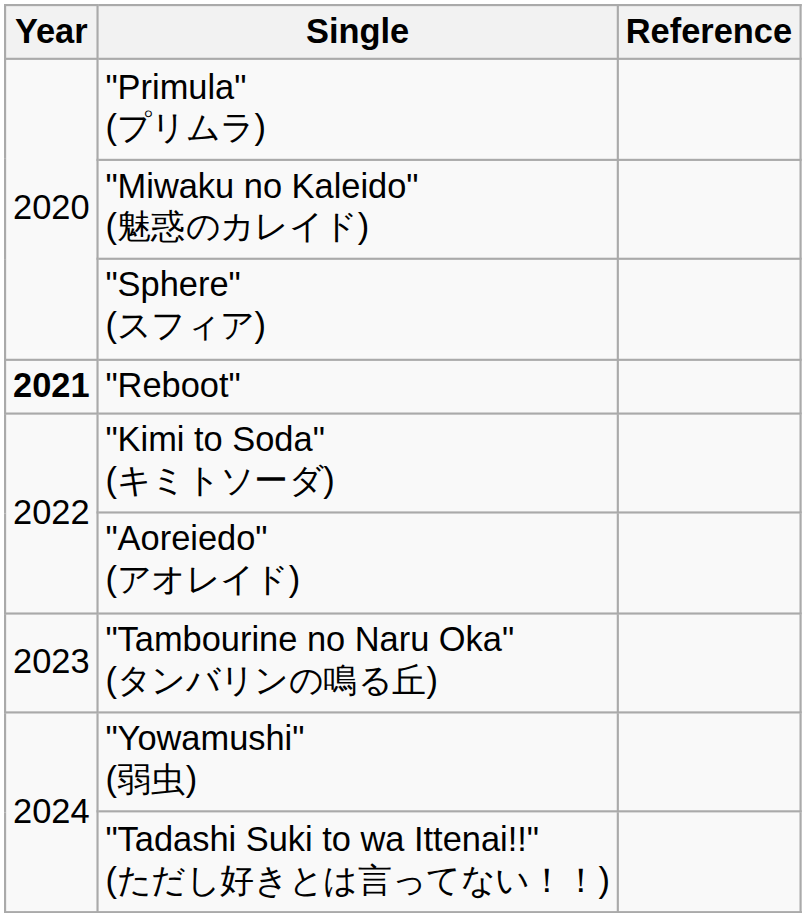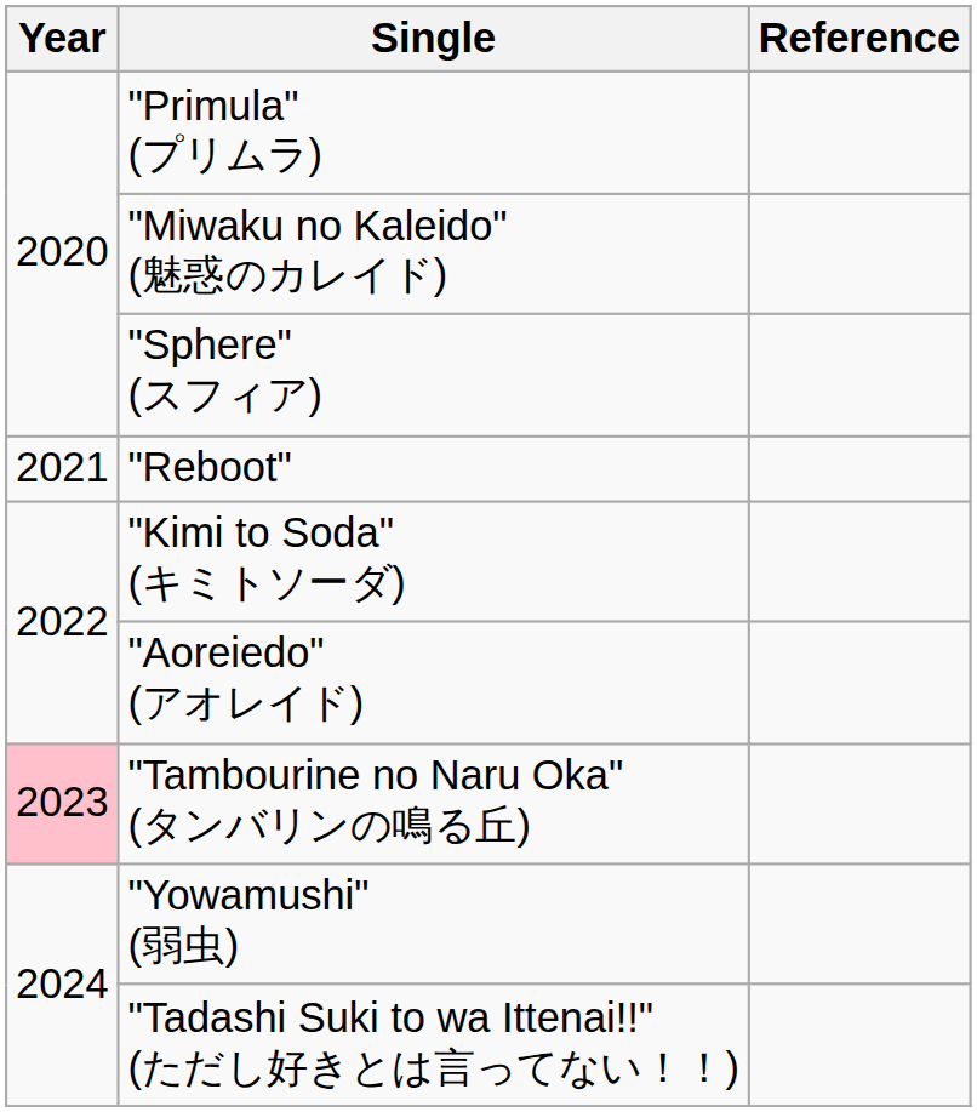"Reboot" | Year: bold -> normal
"Tambourine no Naru Oka" (タンバリンの鳴る丘) | Year: no background -> pink background
